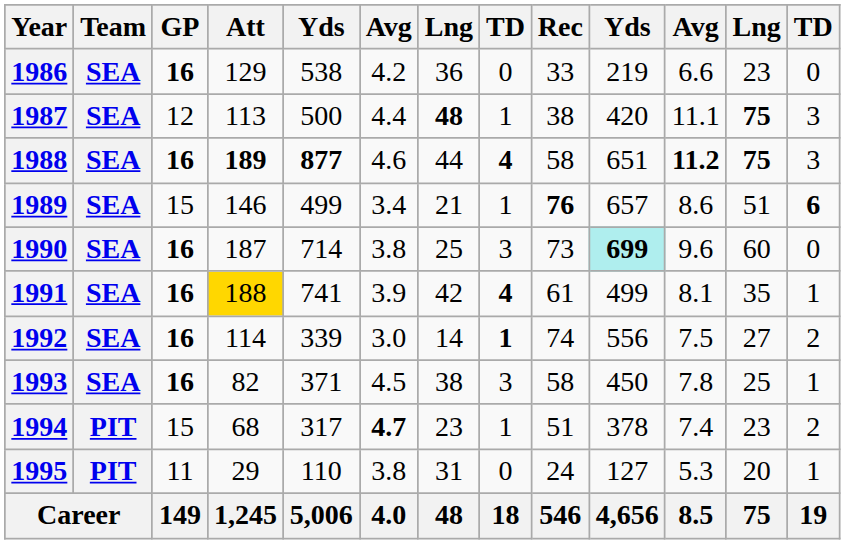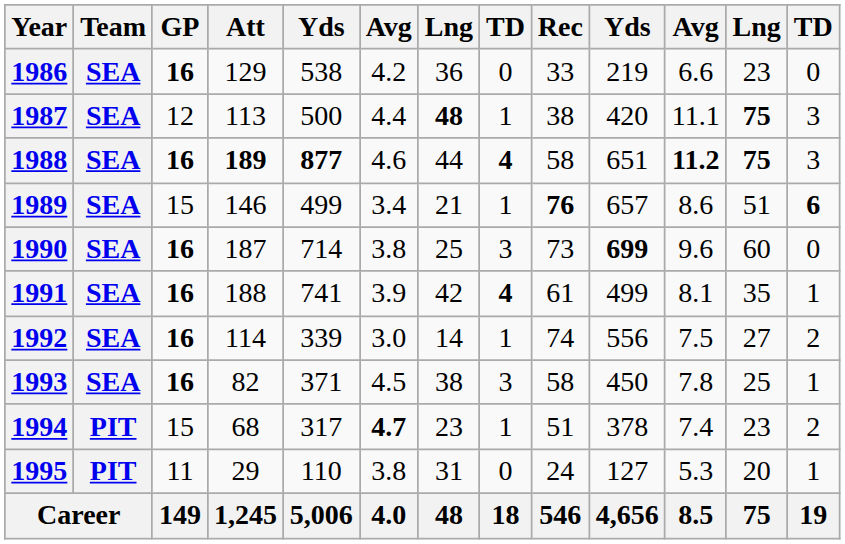1990 | column 10: paleturquoise background -> no background
1991 | Att: gold background -> no background
1992 | column 8: bold -> normal
